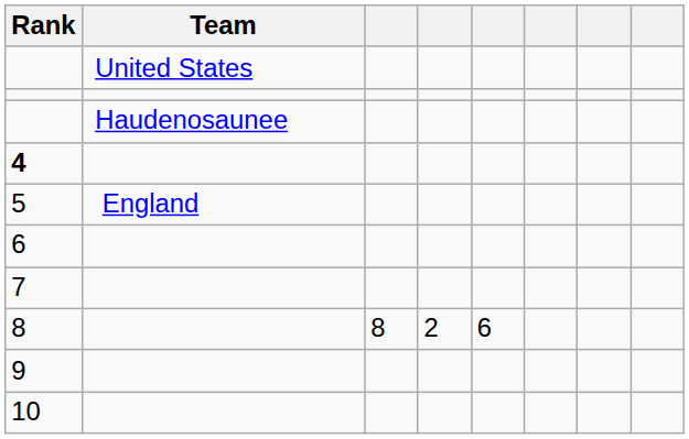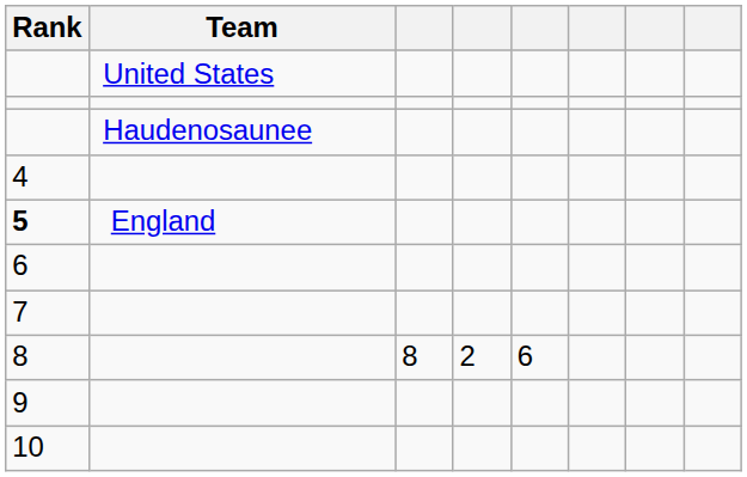4 | Rank: bold -> normal
5 | Rank: normal -> bold
